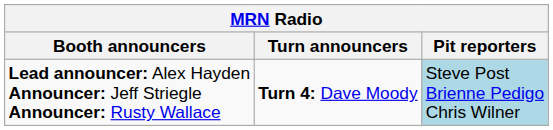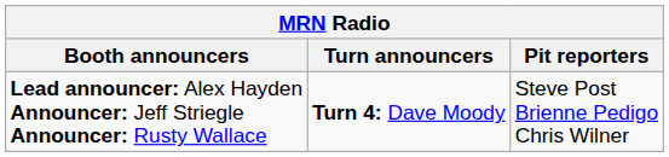row 3 | Pit reporters: lightblue background -> no background
